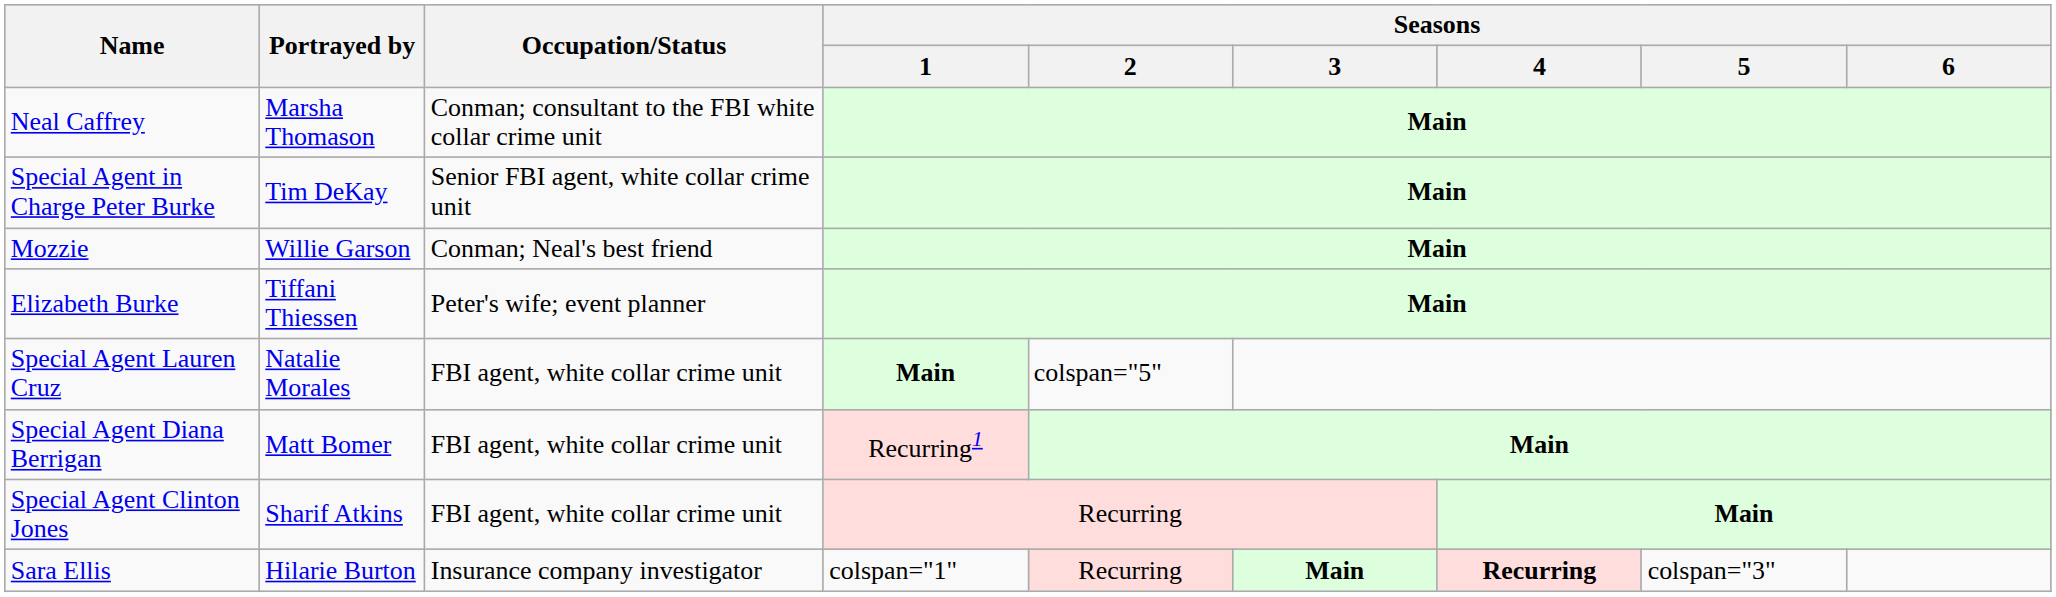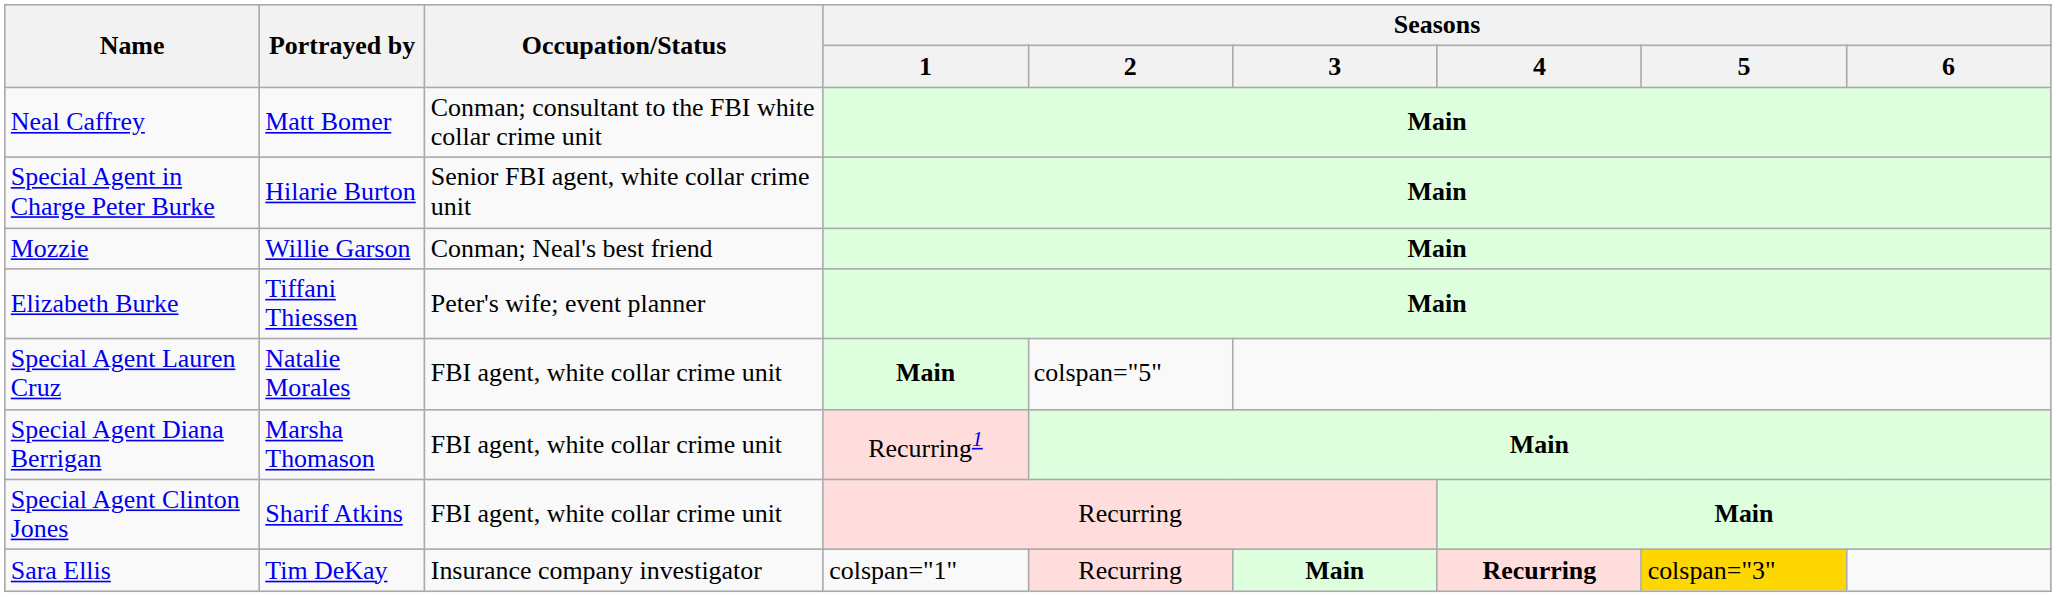Neal Caffrey | Portrayed by: Marsha Thomason -> Matt Bomer
Special Agent in Charge Peter Burke | Portrayed by: Tim DeKay -> Hilarie Burton
Special Agent Diana Berrigan | Portrayed by: Matt Bomer -> Marsha Thomason
Sara Ellis | Portrayed by: Hilarie Burton -> Tim DeKay
Sara Ellis | Seasons / 5: no background -> gold background
